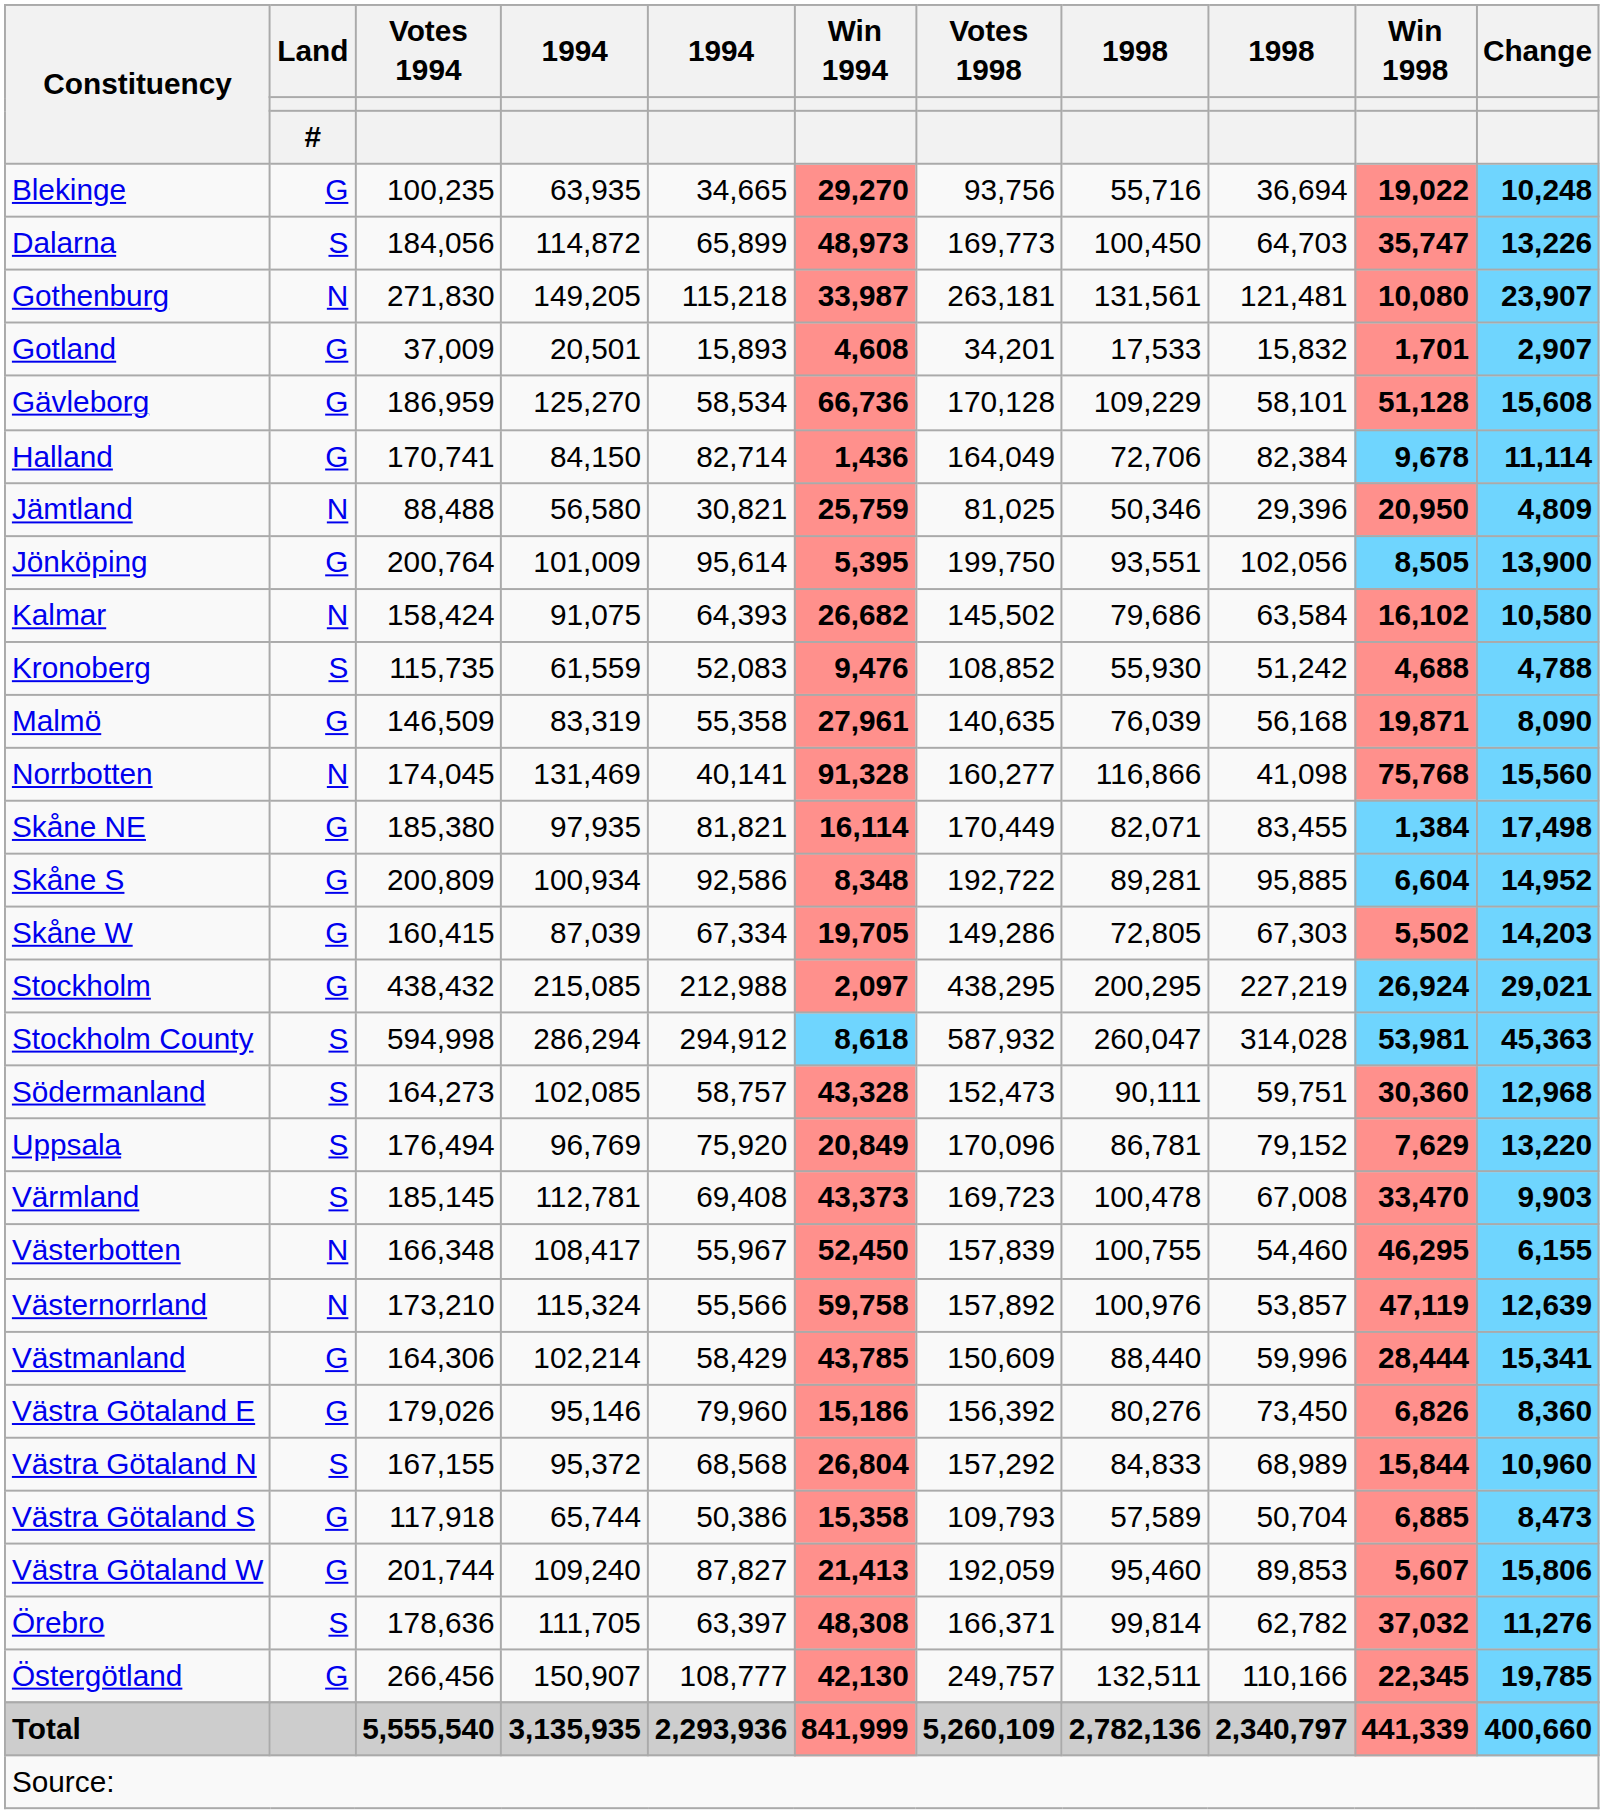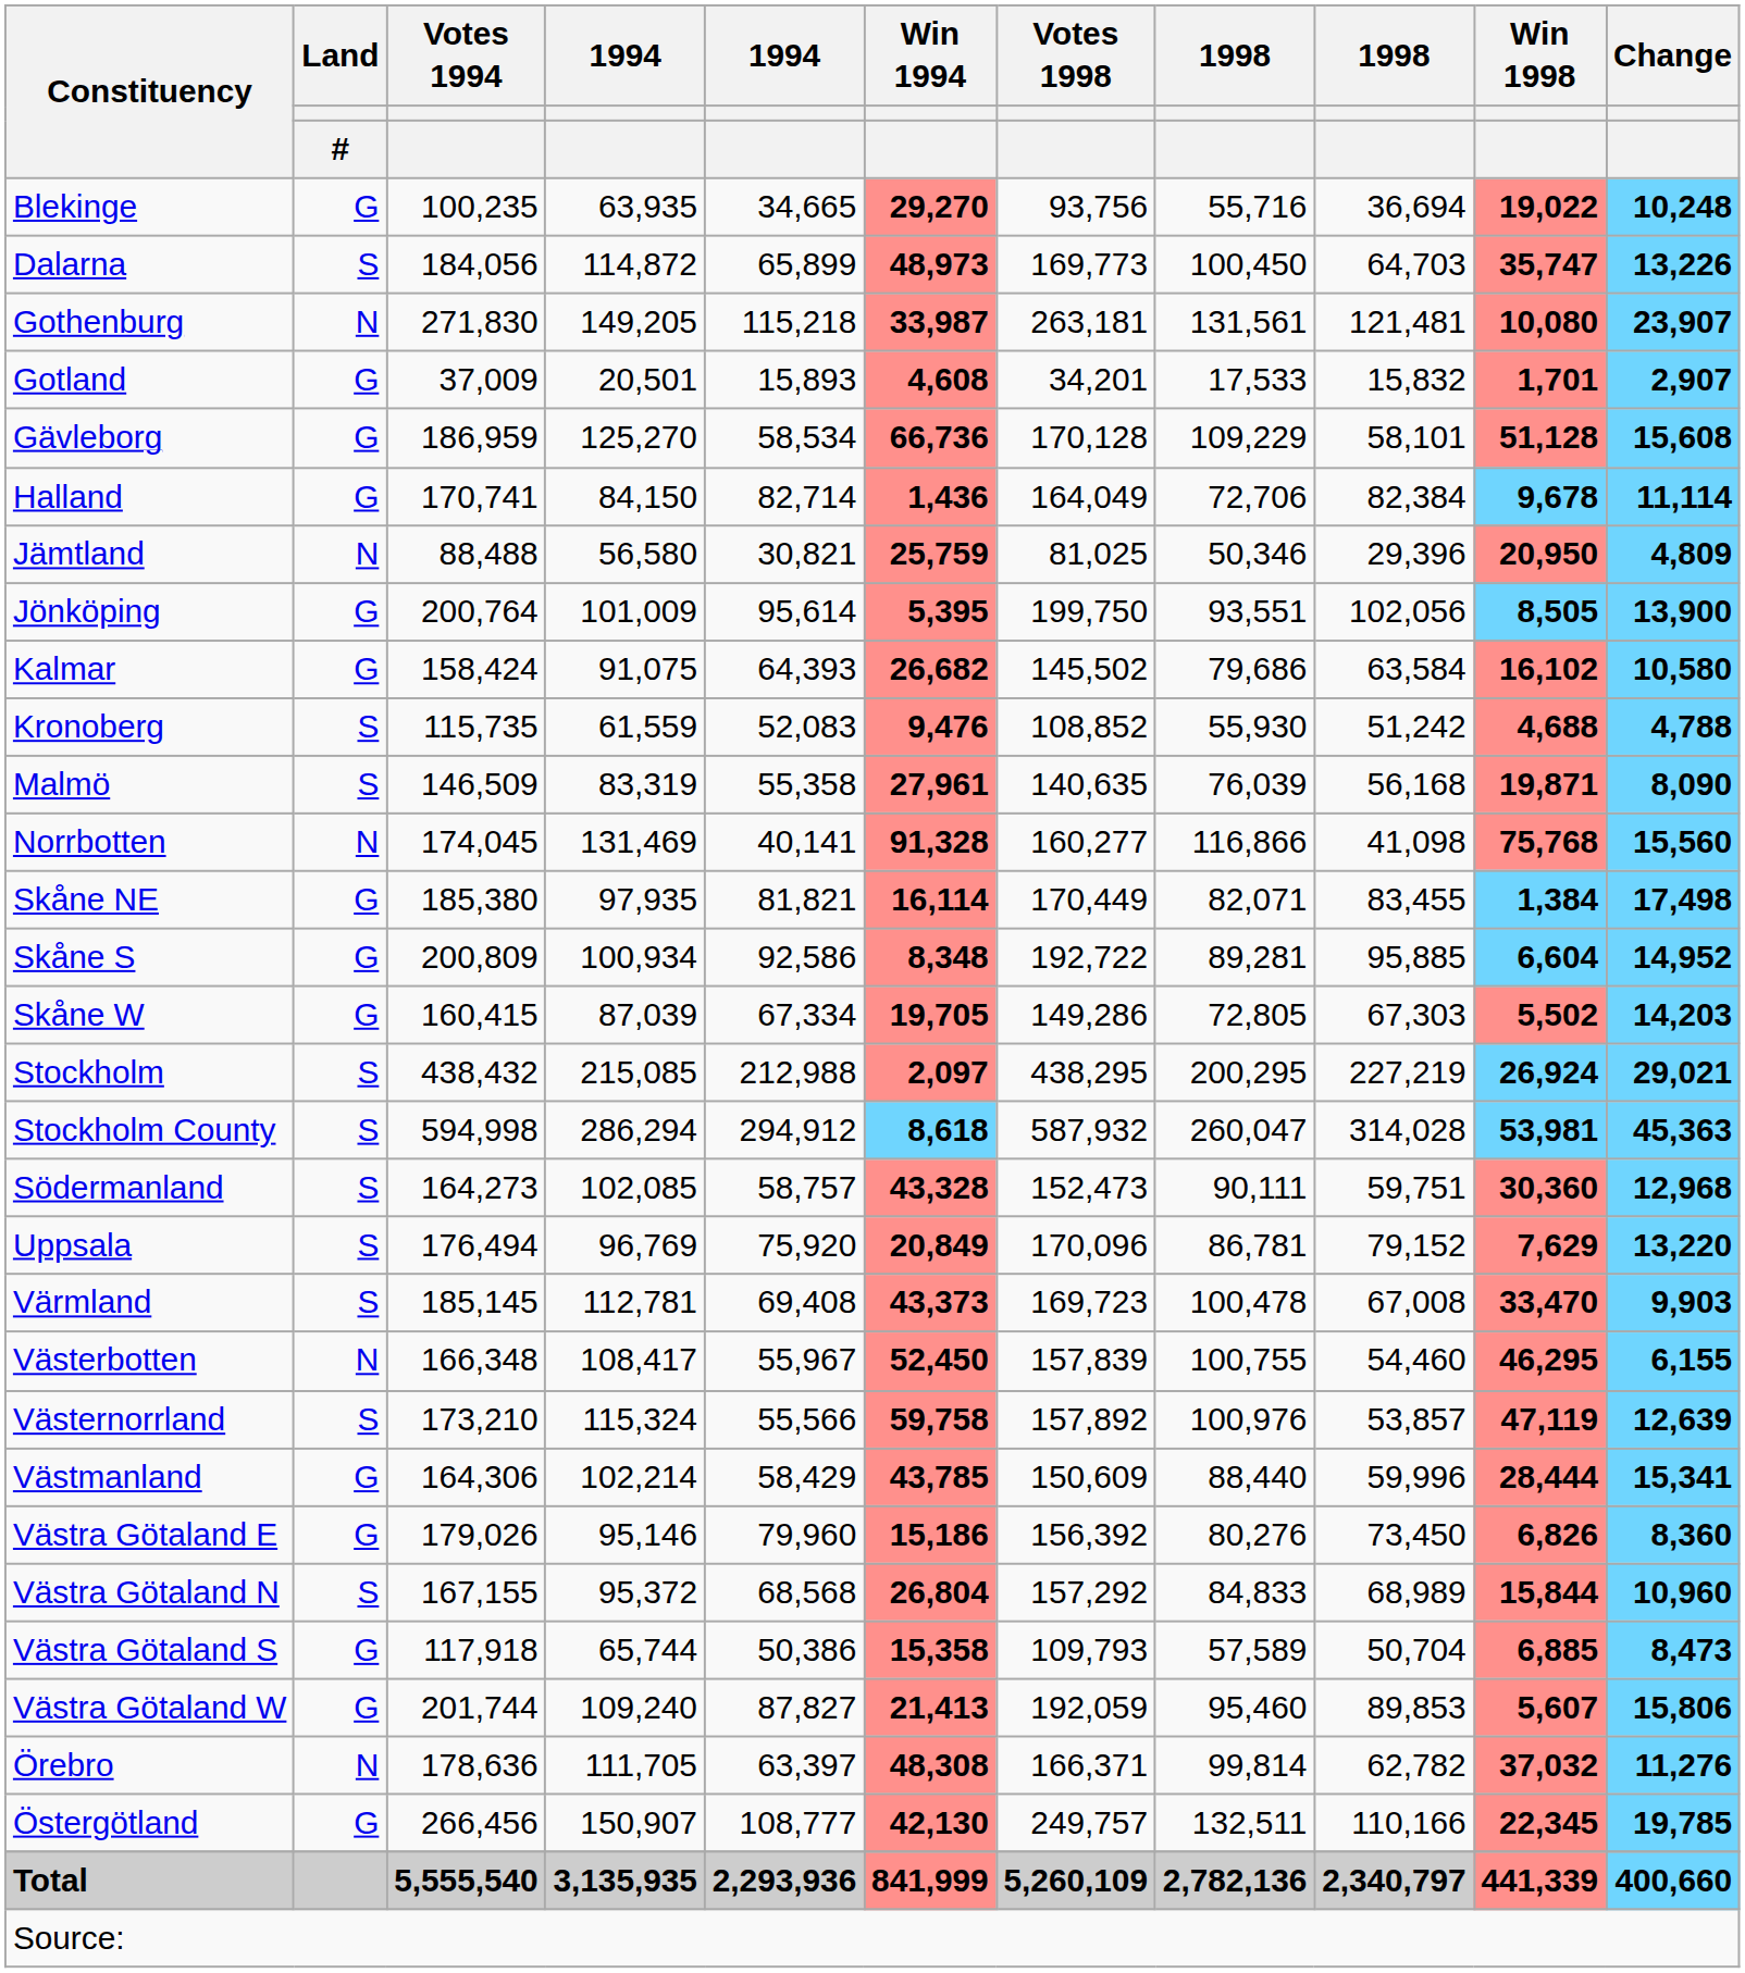Kalmar | Land / #: N -> G
Malmö | Land / #: G -> S
Stockholm | Land / #: G -> S
Västernorrland | Land / #: N -> S
Örebro | Land / #: S -> N
